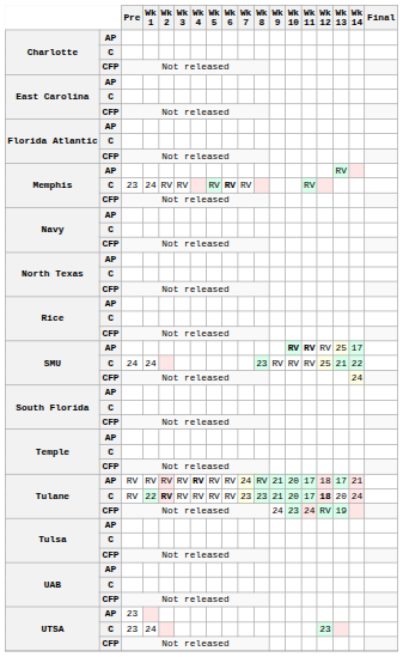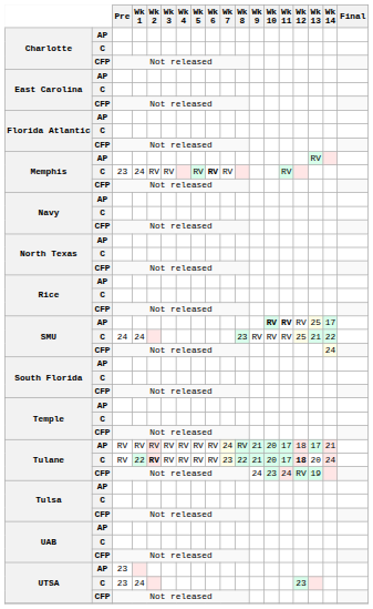Tulane / AP | Wk 4: bold -> normal
Tulane / C | Wk 8: 23 -> 22
